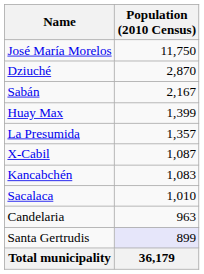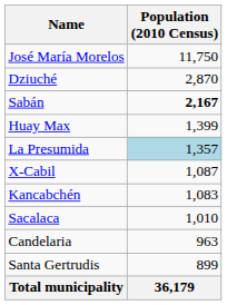Sabán | Population (2010 Census): normal -> bold
La Presumida | Population (2010 Census): no background -> lightblue background
Santa Gertrudis | Population (2010 Census): lavender background -> no background
